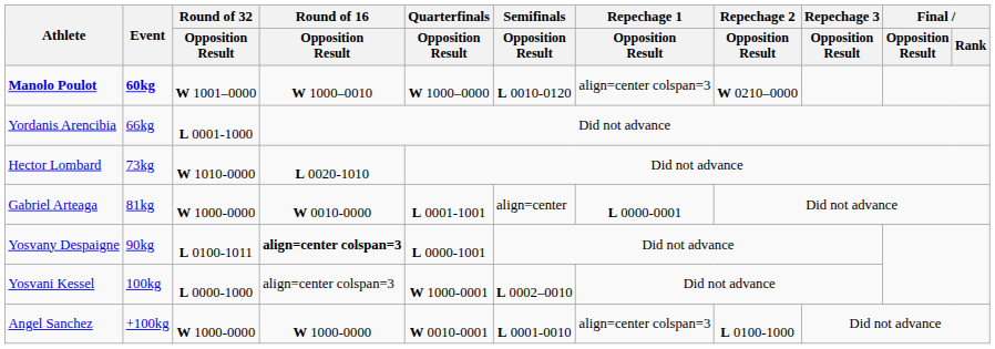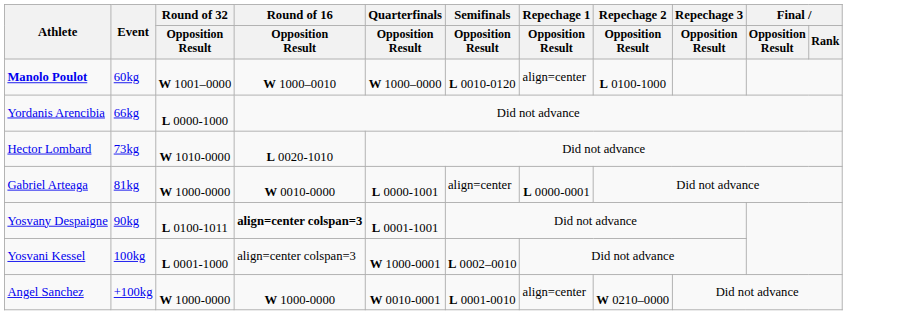Manolo Poulot | Event: bold -> normal
Manolo Poulot | Repechage 1 / Opposition Result: align=center colspan=3 -> align=center
Manolo Poulot | Repechage 2 / Opposition Result: W 0210–0000 -> L 0100-1000
Yordanis Arencibia | Round of 32 / Opposition Result: L 0001-1000 -> L 0000-1000
Gabriel Arteaga | Quarterfinals / Opposition Result: L 0001-1001 -> L 0000-1001
Yosvany Despaigne | Quarterfinals / Opposition Result: L 0000-1001 -> L 0001-1001
Yosvani Kessel | Round of 32 / Opposition Result: L 0000-1000 -> L 0001-1000
Angel Sanchez | Repechage 1 / Opposition Result: align=center colspan=3 -> align=center
Angel Sanchez | Repechage 2 / Opposition Result: L 0100-1000 -> W 0210–0000
